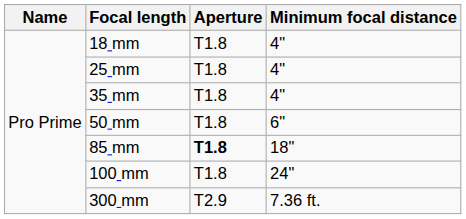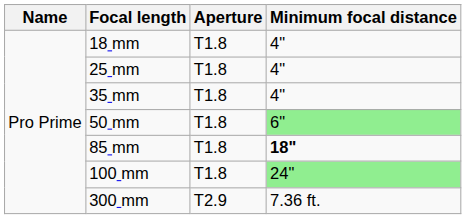50 mm | Minimum focal distance: no background -> lightgreen background
85 mm | Aperture: bold -> normal
85 mm | Minimum focal distance: normal -> bold
100 mm | Minimum focal distance: no background -> lightgreen background
